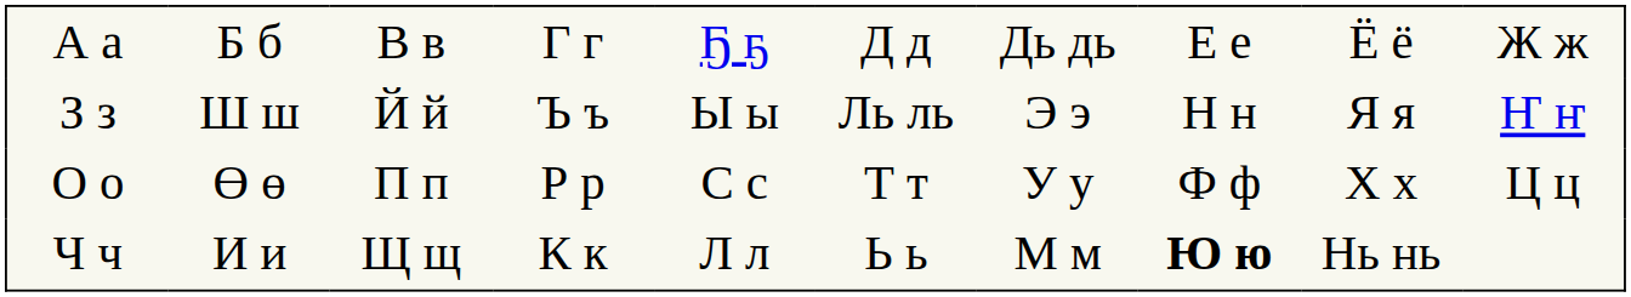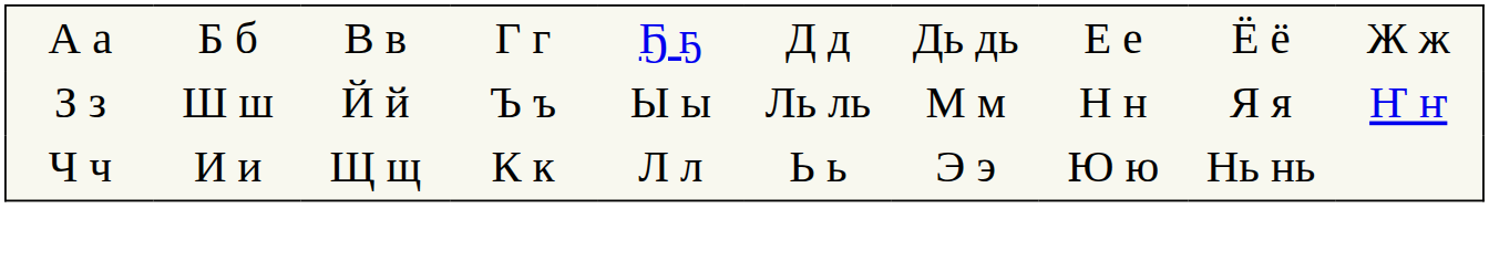З з | column 7: Э э -> М м
- row: О о | Ө ө | П п | Р р | С с | Т т | У у | Ф ф | Х х | Ц ц
Ч ч | column 7: М м -> Э э
Ч ч | column 8: bold -> normal
